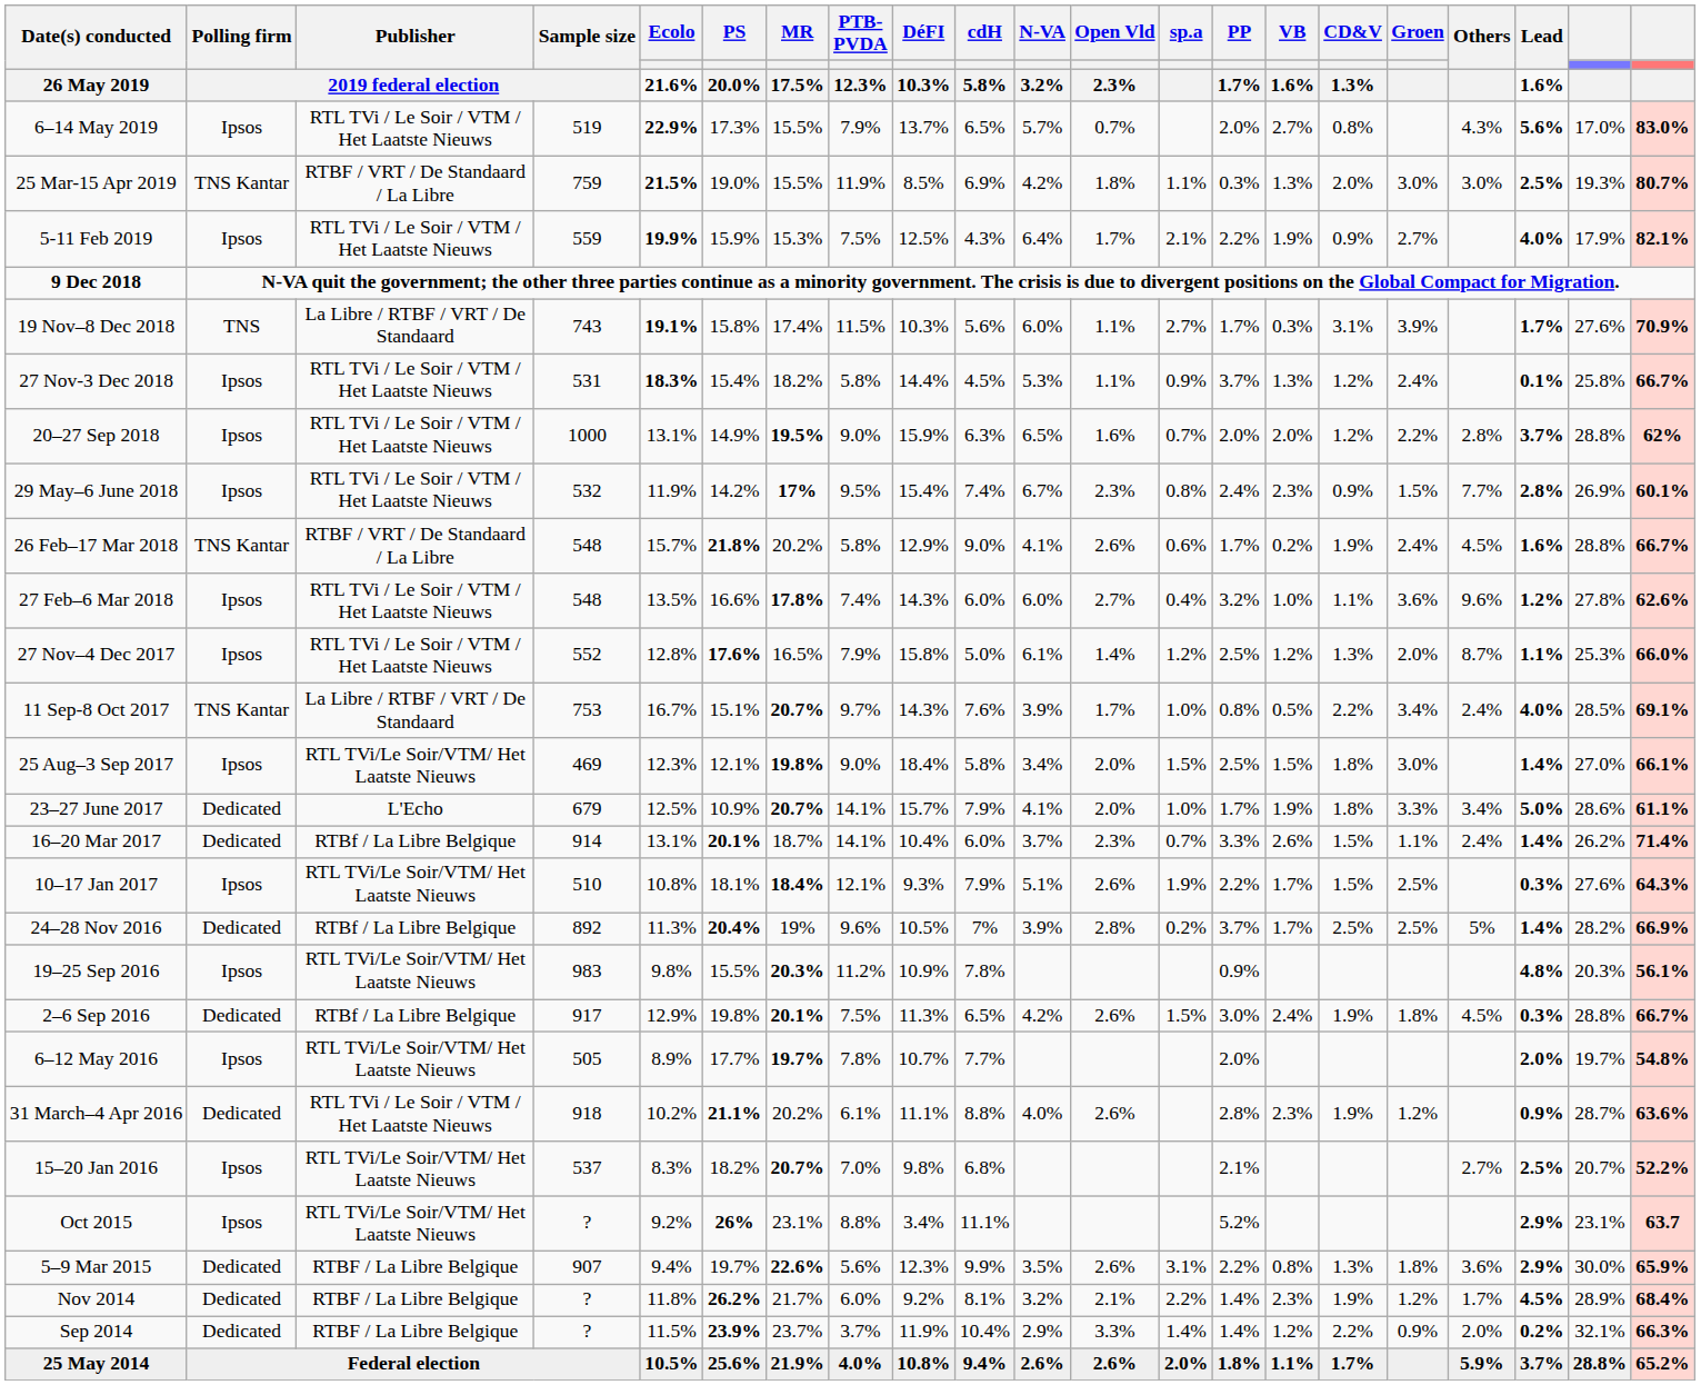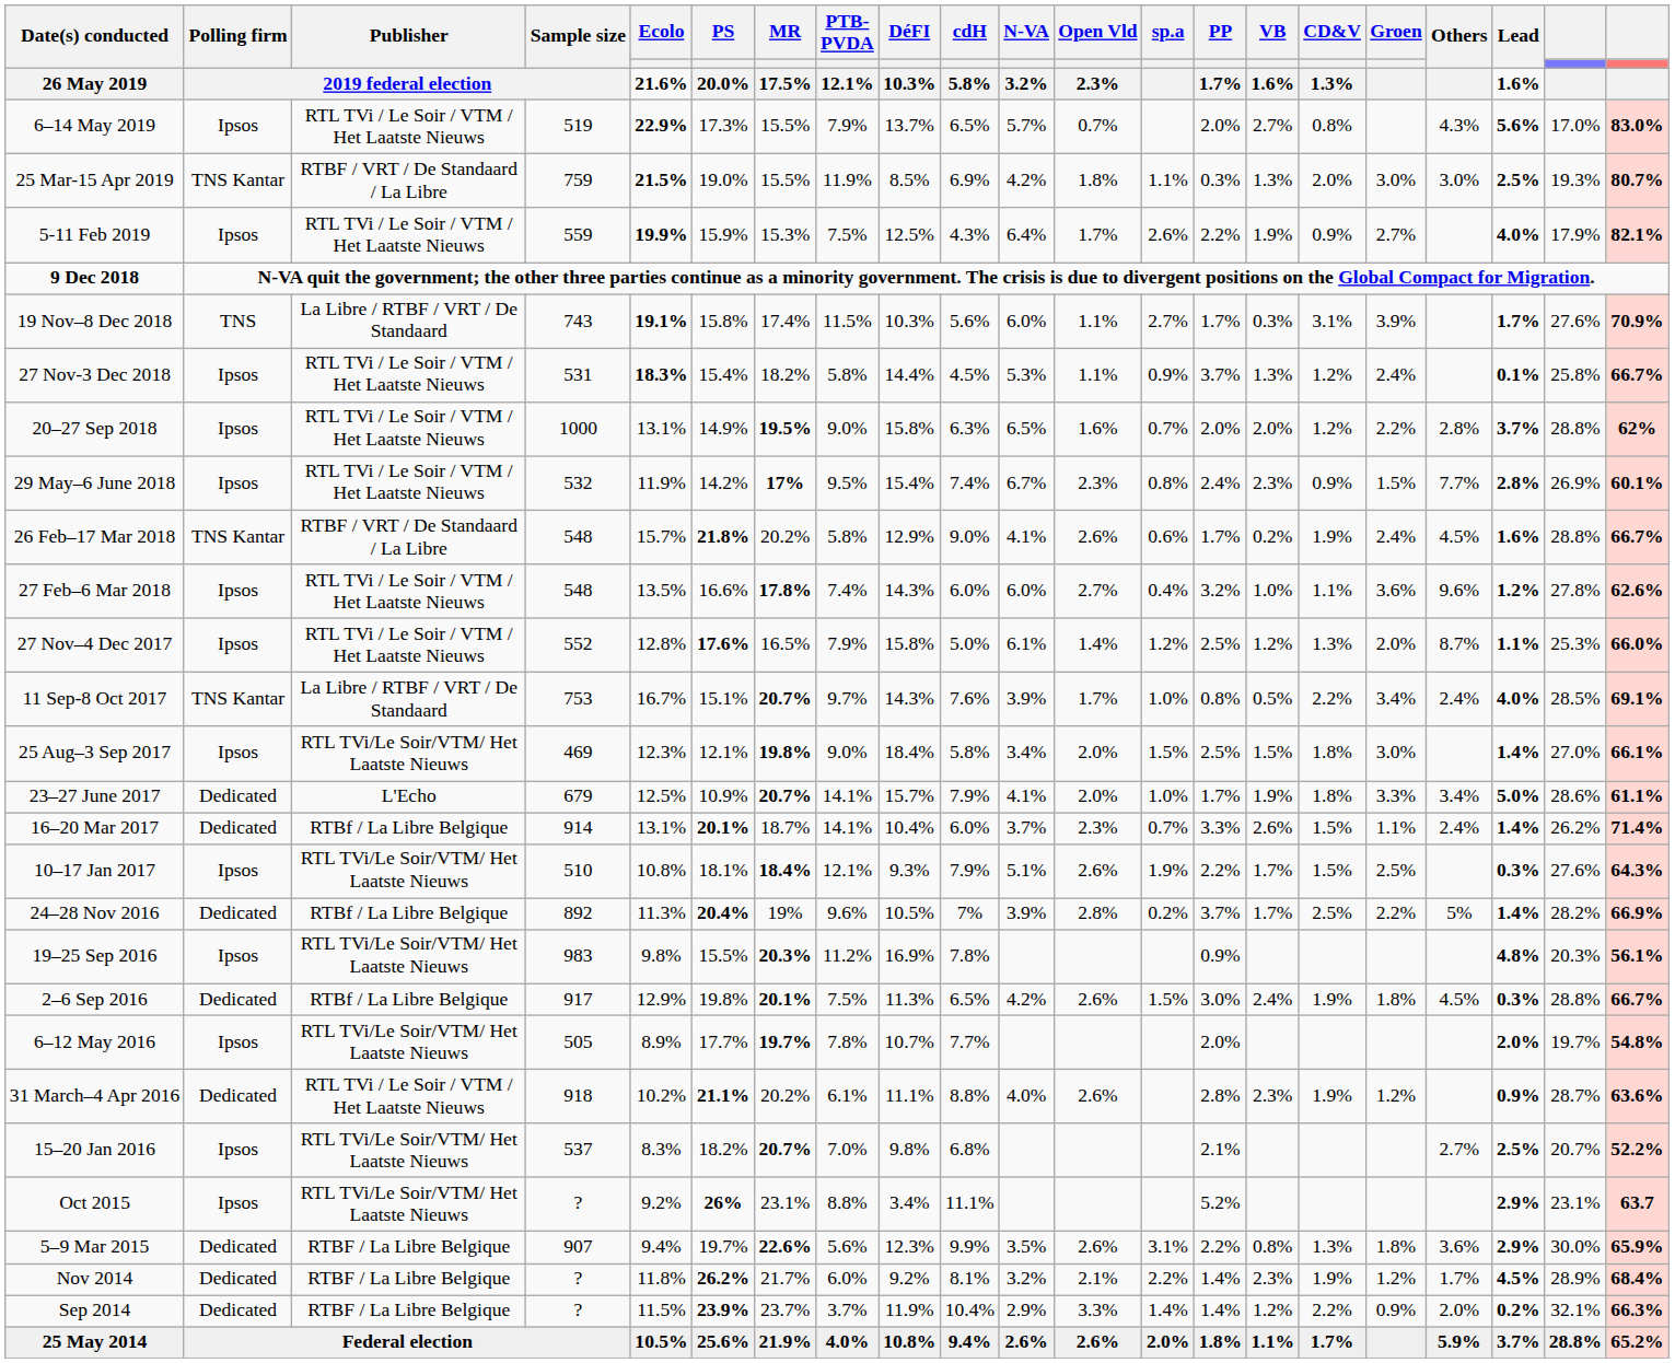26 May 2019 | PTB- PVDA: 12.3% -> 12.1%
5-11 Feb 2019 | sp.a: 2.1% -> 2.6%
20–27 Sep 2018 | DéFI: 15.9% -> 15.8%
24–28 Nov 2016 | Groen: 2.5% -> 2.2%
19–25 Sep 2016 | DéFI: 10.9% -> 16.9%
